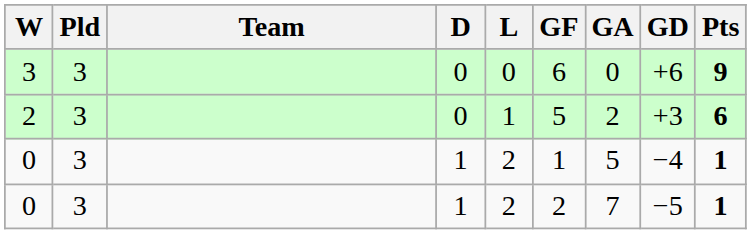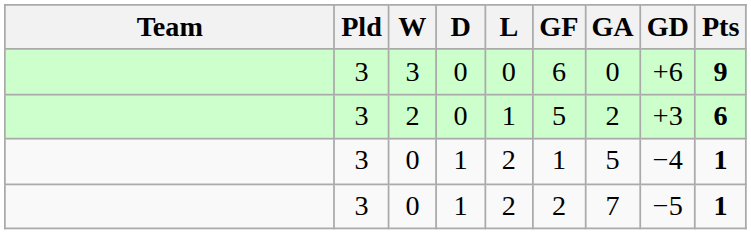columns swapped: Team <-> W
